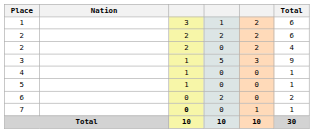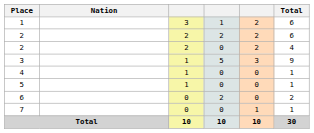7 | column 3: bold -> normal
